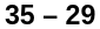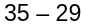row 1 | column 1: bold -> normal
